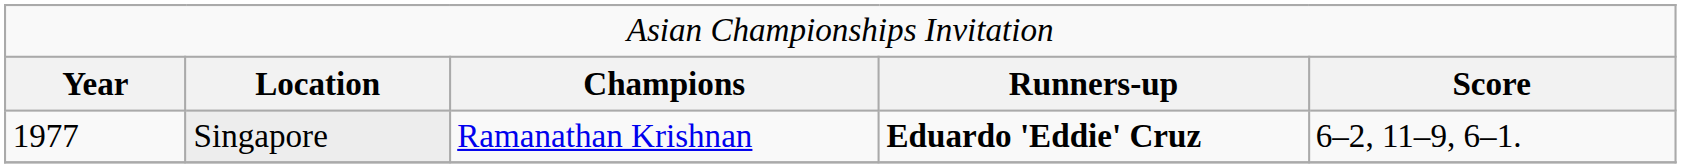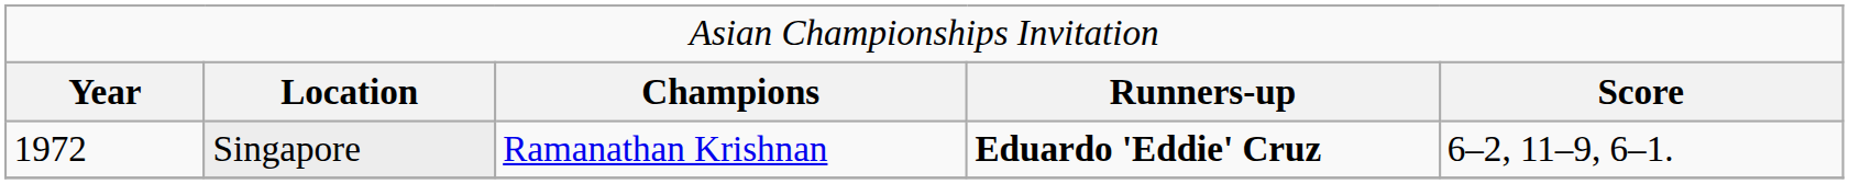Singapore | column 1: 1977 -> 1972
